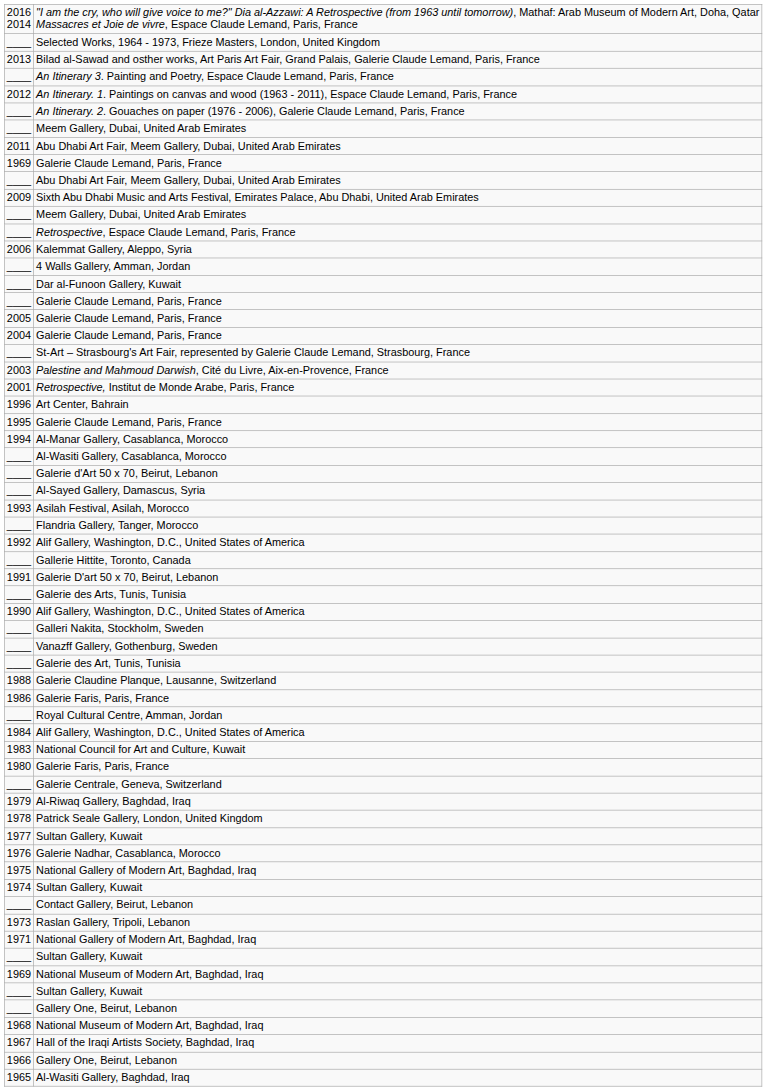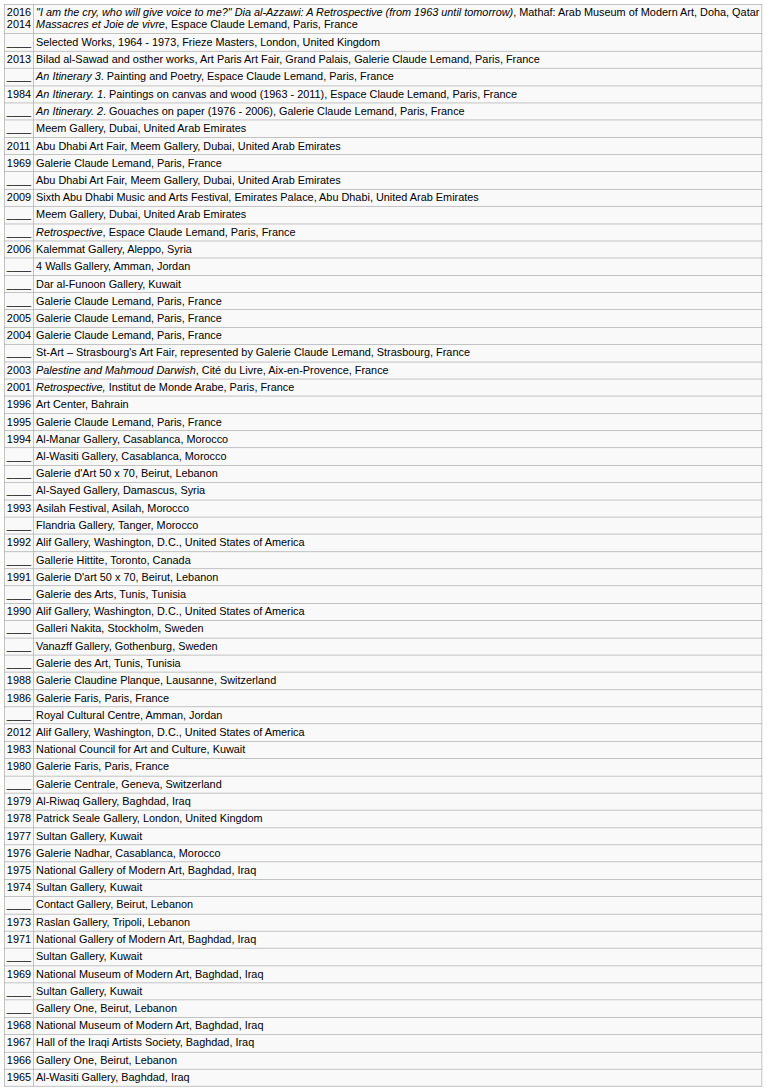row 5 | column 1: 2012 -> 1984
row 42 | column 1: 1984 -> 2012
